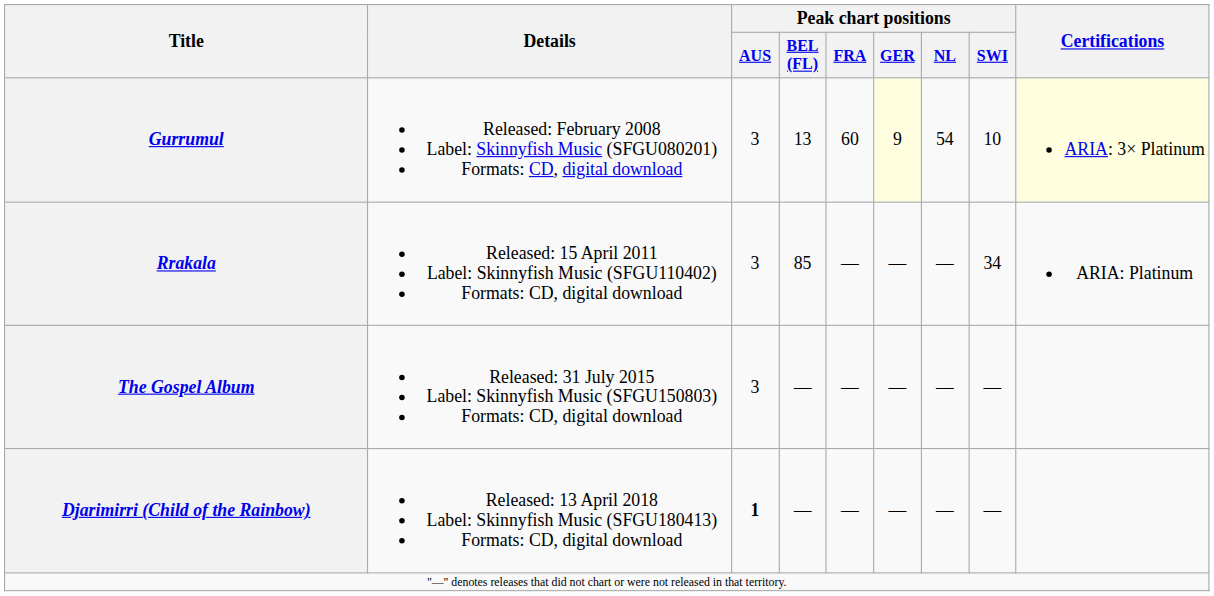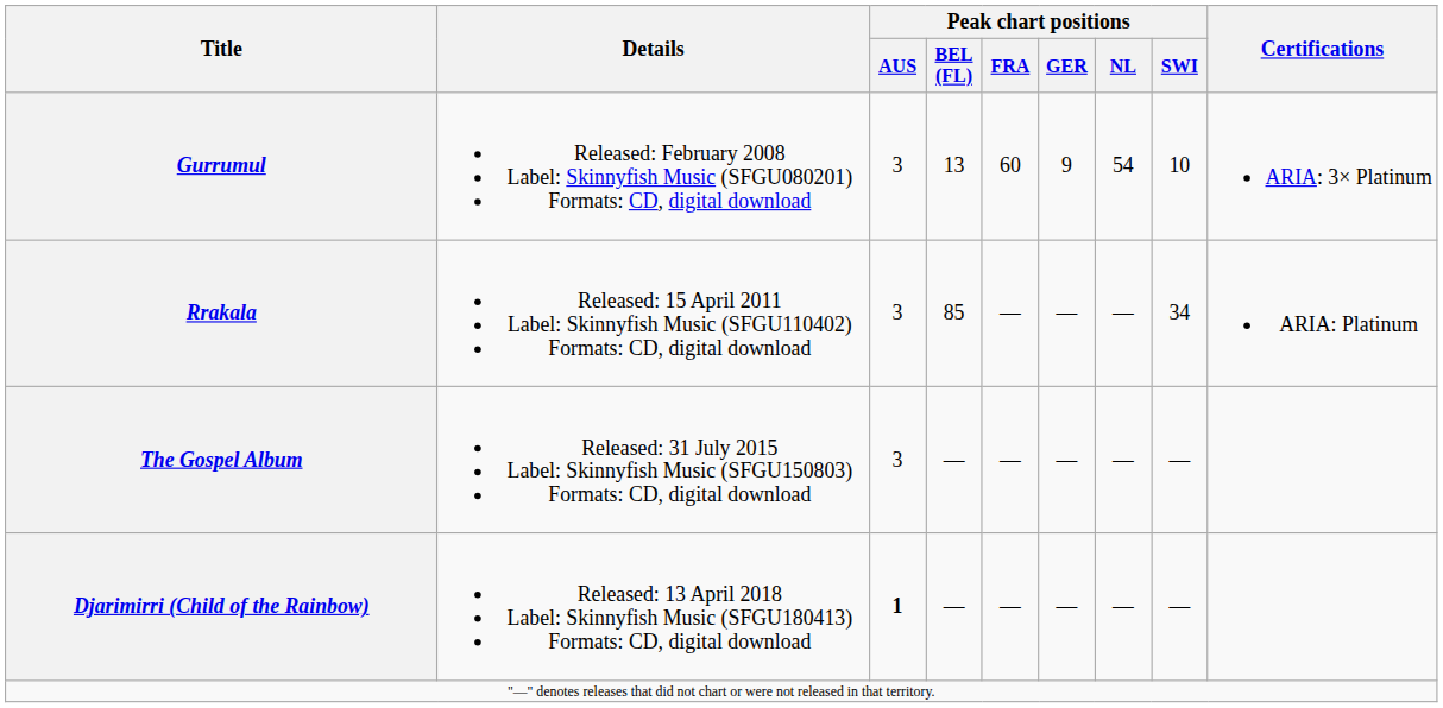Gurrumul | Peak chart positions / GER: lightyellow background -> no background
Gurrumul | Certifications: lightyellow background -> no background
